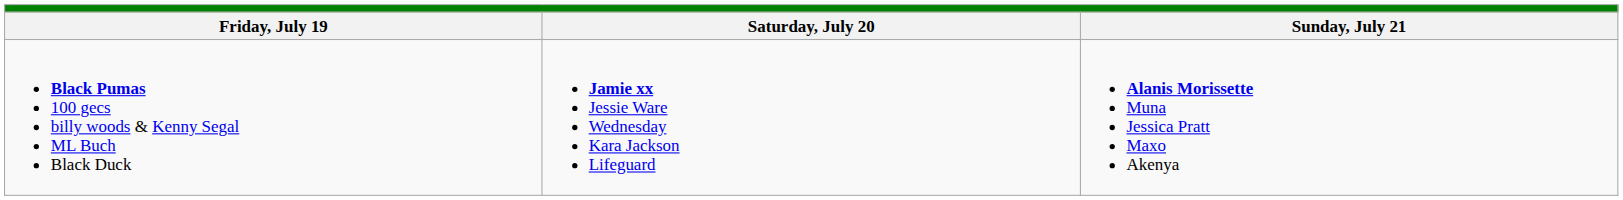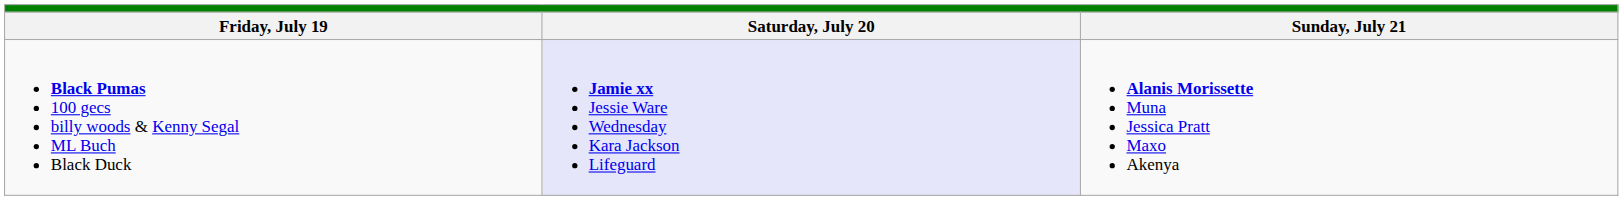row 3 | column 2: no background -> lavender background
